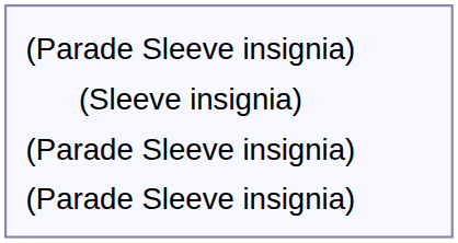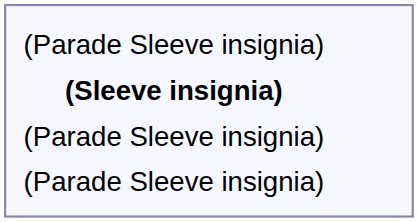(Sleeve insignia) | column 1: normal -> bold
